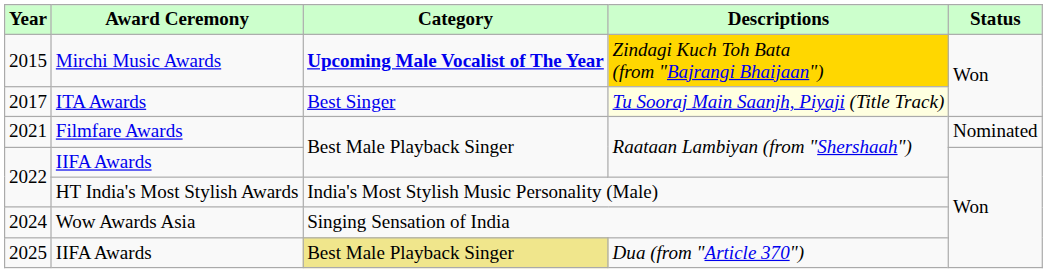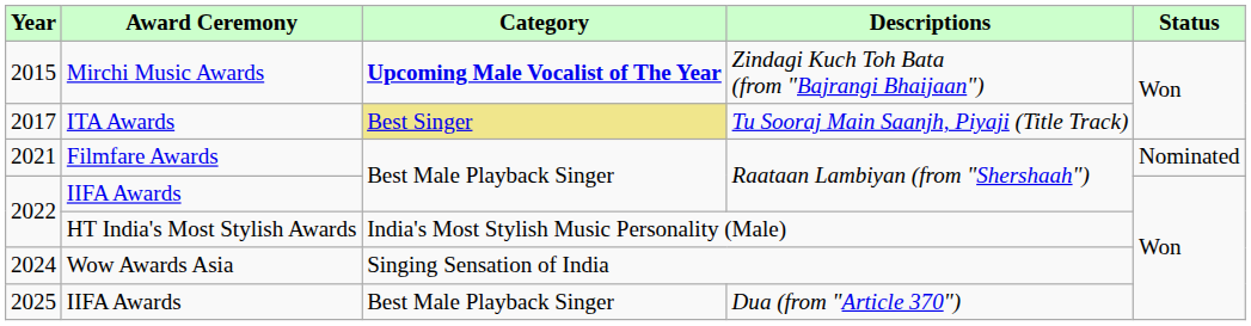2015 | Descriptions: gold background -> no background
2017 | Category: no background -> khaki background
2017 | Descriptions: lightyellow background -> no background
2025 | Category: khaki background -> no background
